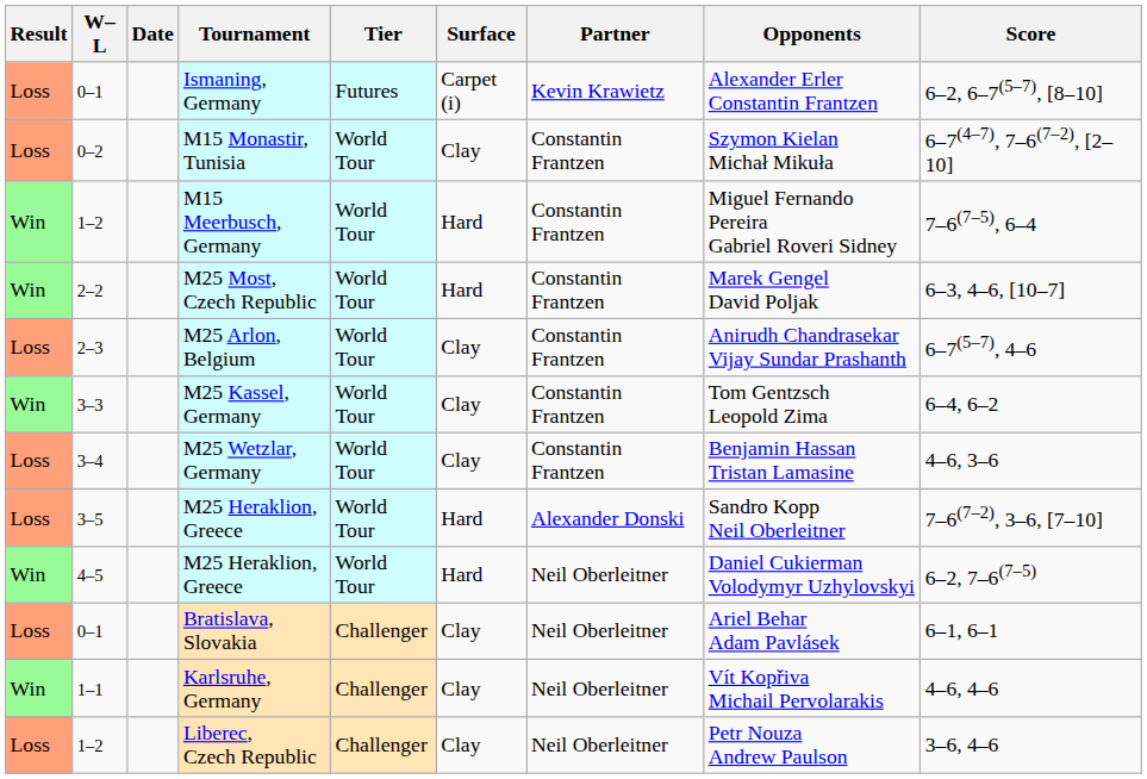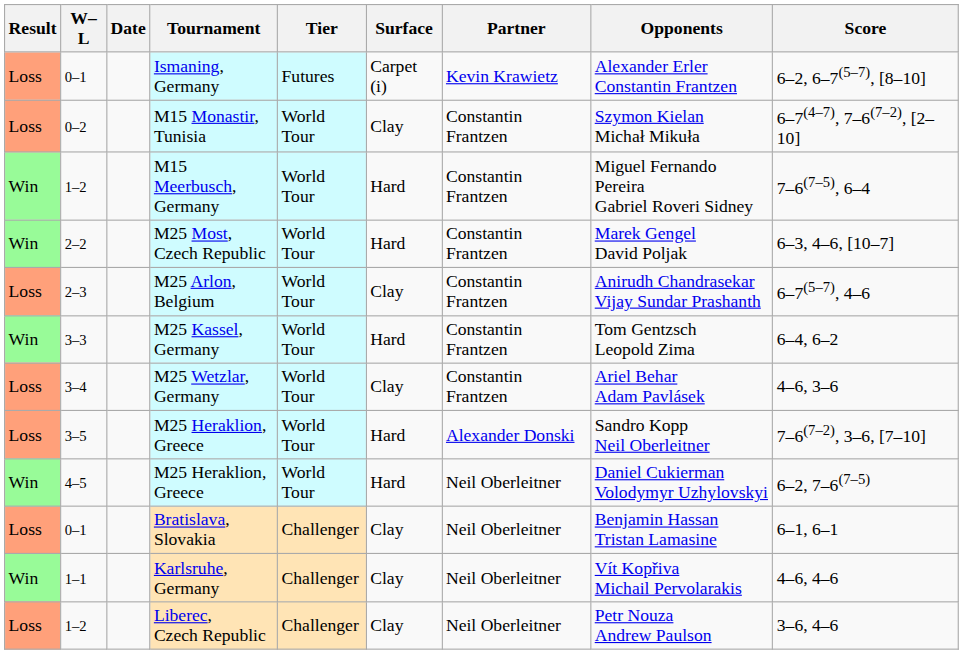M25 Kassel, Germany | Surface: Clay -> Hard
M25 Wetzlar, Germany | Opponents: Benjamin Hassan Tristan Lamasine -> Ariel Behar Adam Pavlásek
Bratislava, Slovakia | Opponents: Ariel Behar Adam Pavlásek -> Benjamin Hassan Tristan Lamasine
